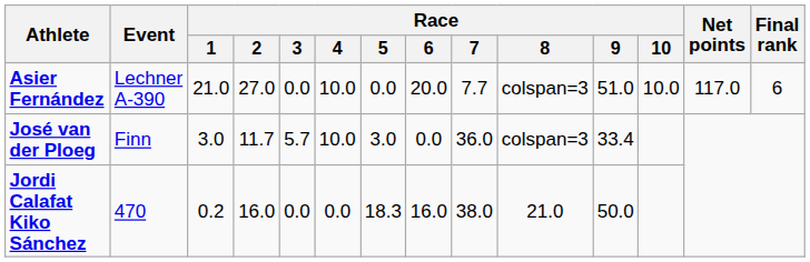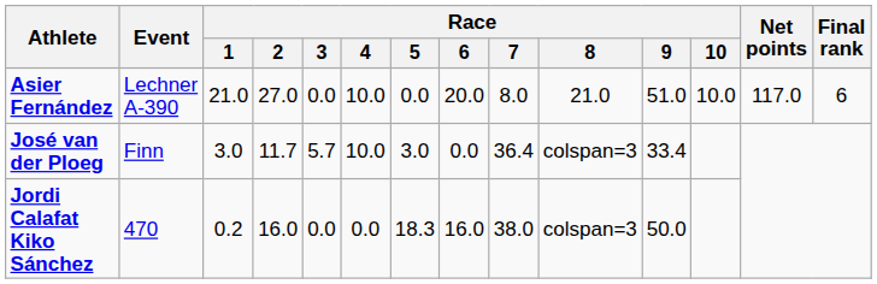Asier Fernández | Race / 7: 7.7 -> 8.0
Asier Fernández | Race / 8: colspan=3 -> 21.0
José van der Ploeg | Race / 7: 36.0 -> 36.4
Jordi Calafat Kiko Sánchez | Race / 8: 21.0 -> colspan=3
